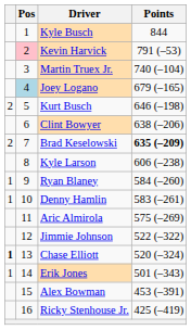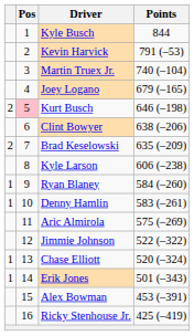Kevin Harvick | Pos: pink background -> no background
Joey Logano | Pos: lightblue background -> no background
Kurt Busch | Pos: no background -> pink background
Brad Keselowski | Points: bold -> normal
Chase Elliott | column 1: bold -> normal
